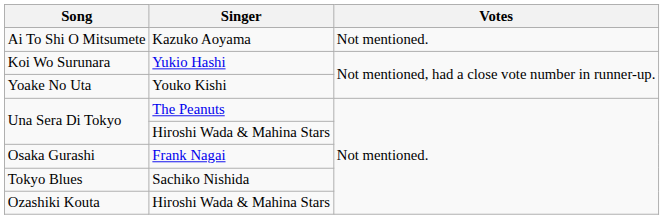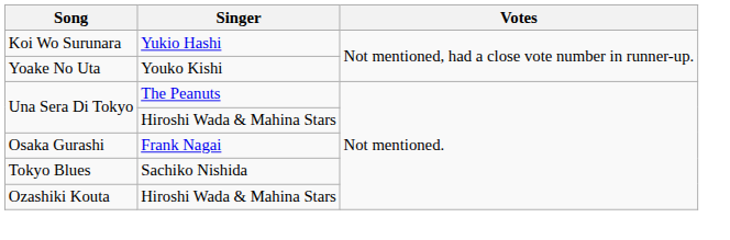- row: Ai To Shi O Mitsumete | Kazuko Aoyama | Not mentioned.
